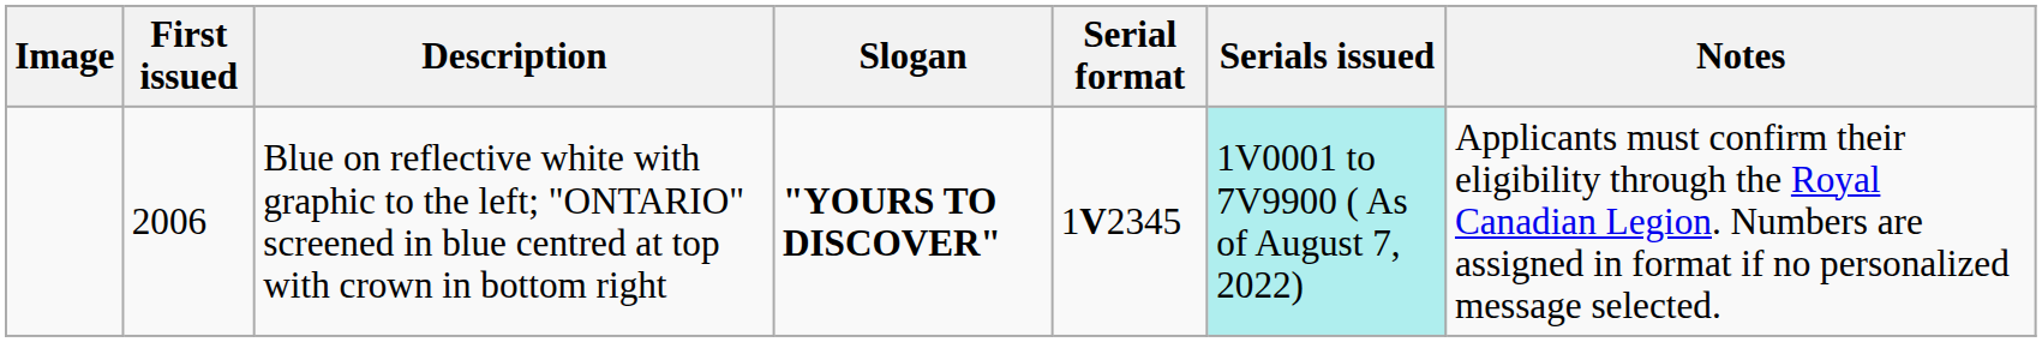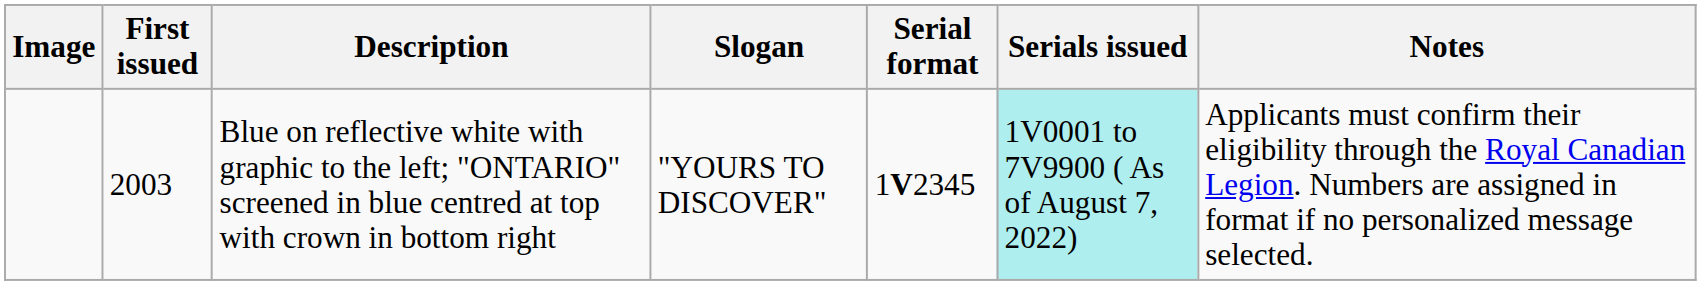row 2 | First issued: 2006 -> 2003
row 2 | Slogan: bold -> normal
